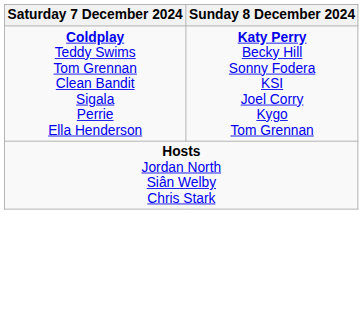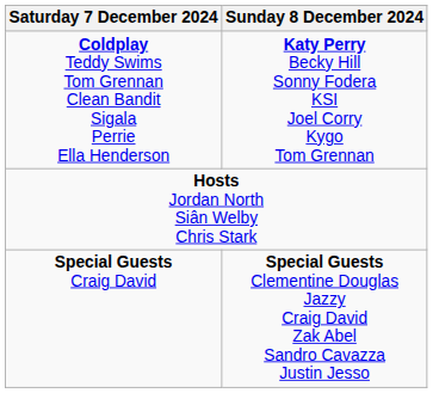+ row: Special Guests Craig David | Special Guests Clementine Douglas Jazzy Craig David Zak Abel Sandro Cavazza Justin Jesso
